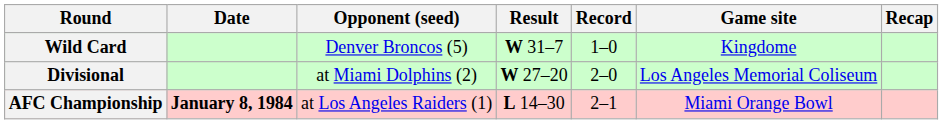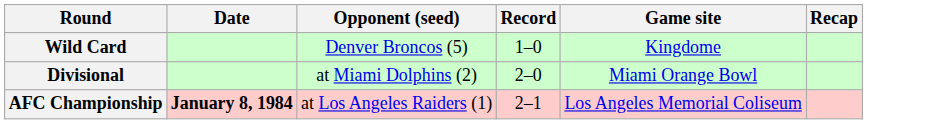- column: Result | W 31–7 | W 27–20 | L 14–30
Divisional | Game site: Los Angeles Memorial Coliseum -> Miami Orange Bowl
AFC Championship | Game site: Miami Orange Bowl -> Los Angeles Memorial Coliseum
